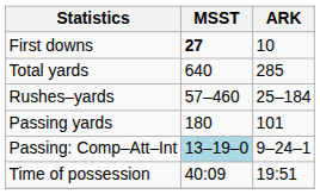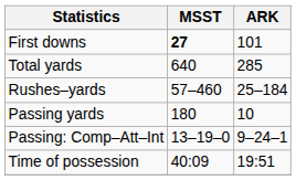First downs | ARK: 10 -> 101
Passing yards | ARK: 101 -> 10
Passing: Comp–Att–Int | MSST: lightblue background -> no background
